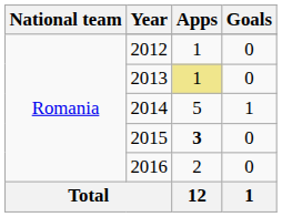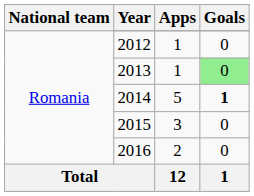2013 | Apps: khaki background -> no background
2013 | Goals: no background -> lightgreen background
2014 | Goals: normal -> bold
2015 | Apps: bold -> normal
